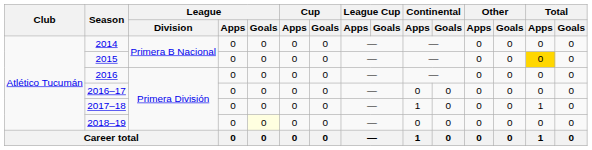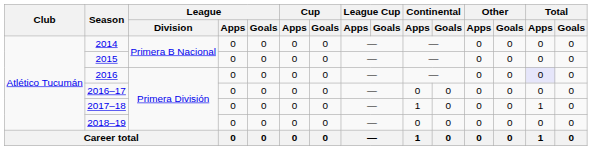2015 | Total / Apps: gold background -> no background
2016 | Total / Apps: no background -> lavender background
2018–19 | League / Goals: lightyellow background -> no background
